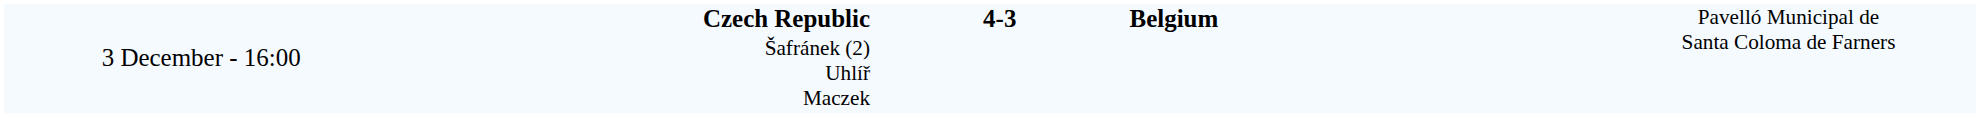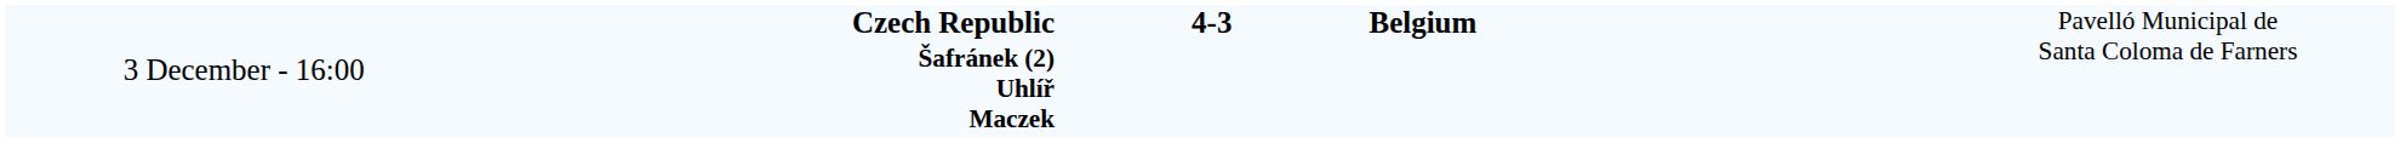Šafránek (2) Uhlíř Maczek | column 2: normal -> bold
